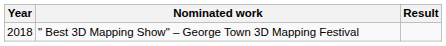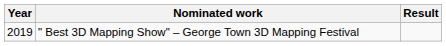" Best 3D Mapping Show" – George Town 3D Mapping Festival | Year: 2018 -> 2019
